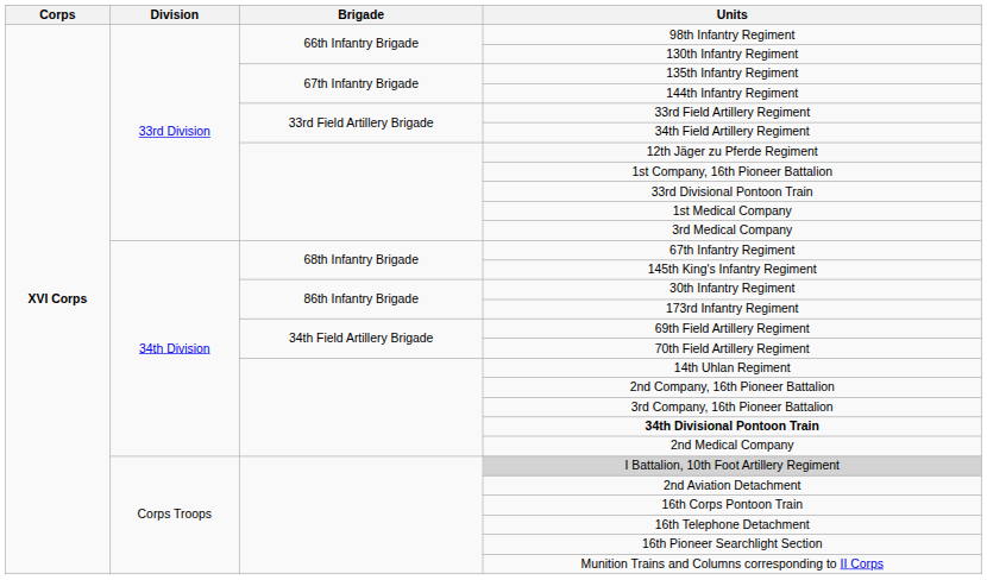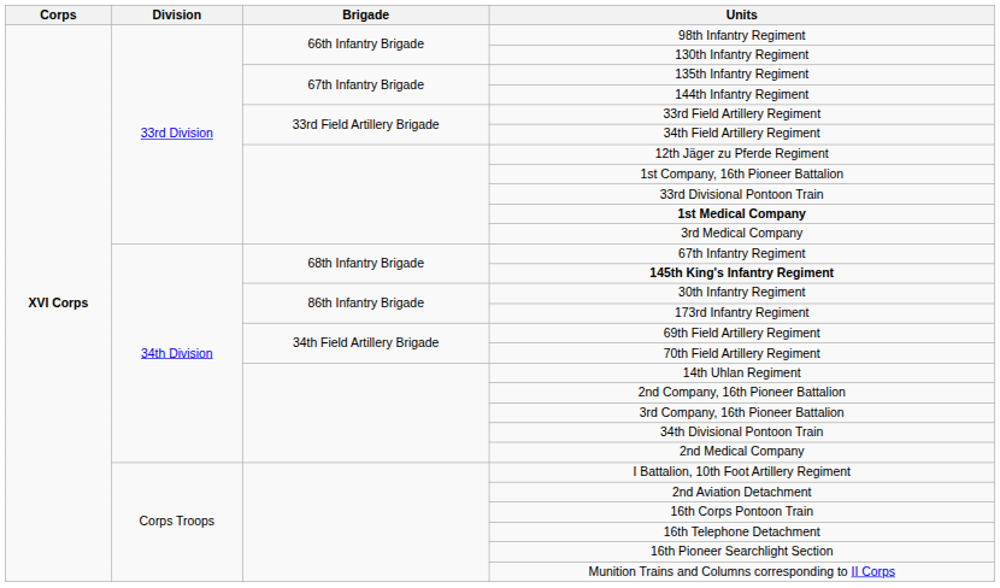1st Medical Company | Units: normal -> bold
145th King's Infantry Regiment | Units: normal -> bold
34th Divisional Pontoon Train | Units: bold -> normal
I Battalion, 10th Foot Artillery Regiment | Units: lightgrey background -> no background
